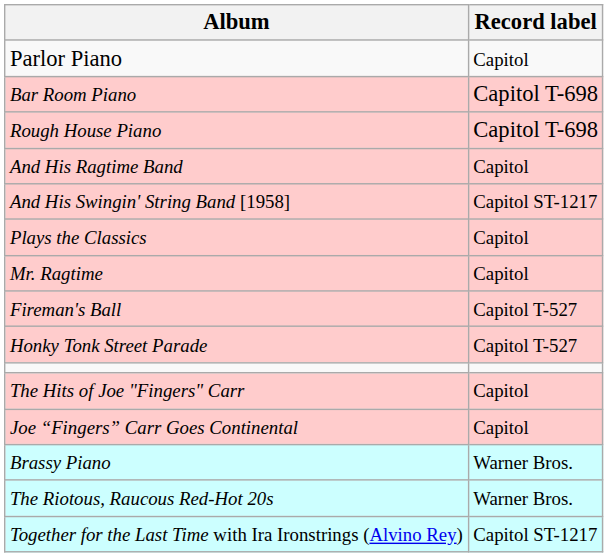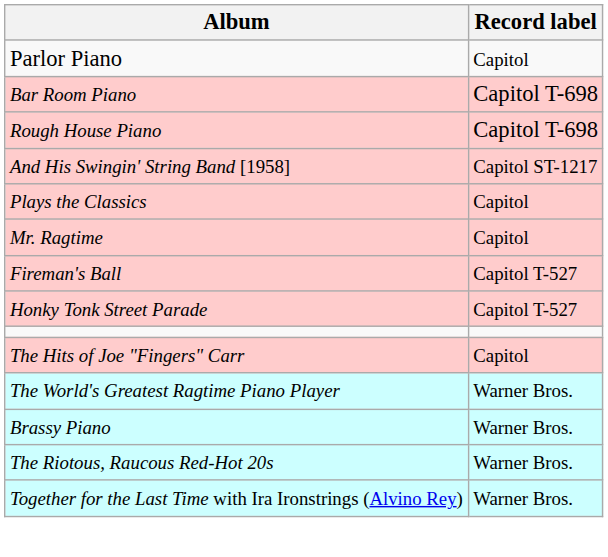- row: And His Ragtime Band | Capitol
- row: Joe “Fingers” Carr Goes Continental | Capitol
+ row: The World's Greatest Ragtime Piano Player | Warner Bros.
Together for the Last Time with Ira Ironstrings (Alvino Rey) | Record label: Capitol ST-1217 -> Warner Bros.
